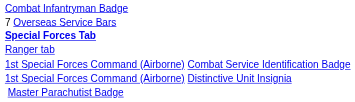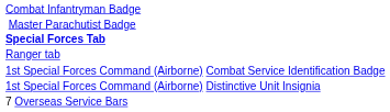row 2 | column 1: 7 Overseas Service Bars -> Master Parachutist Badge
row 7 | column 1: Master Parachutist Badge -> 7 Overseas Service Bars
